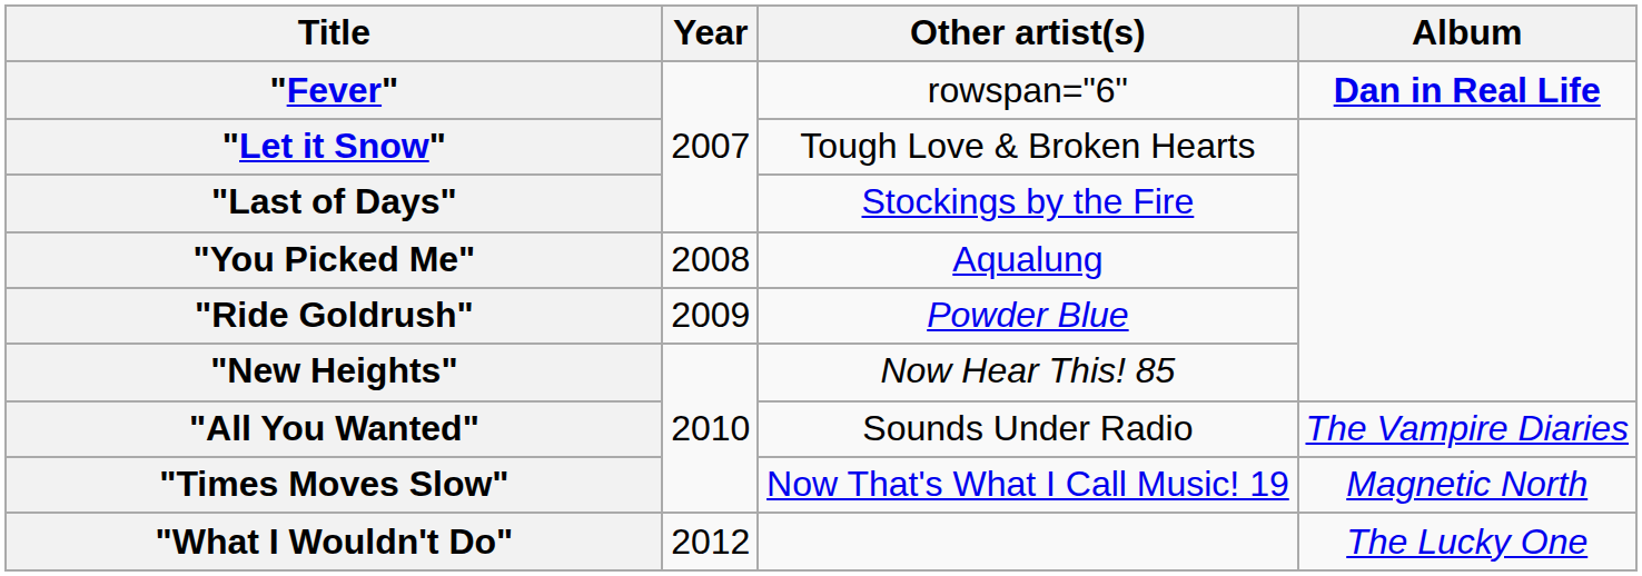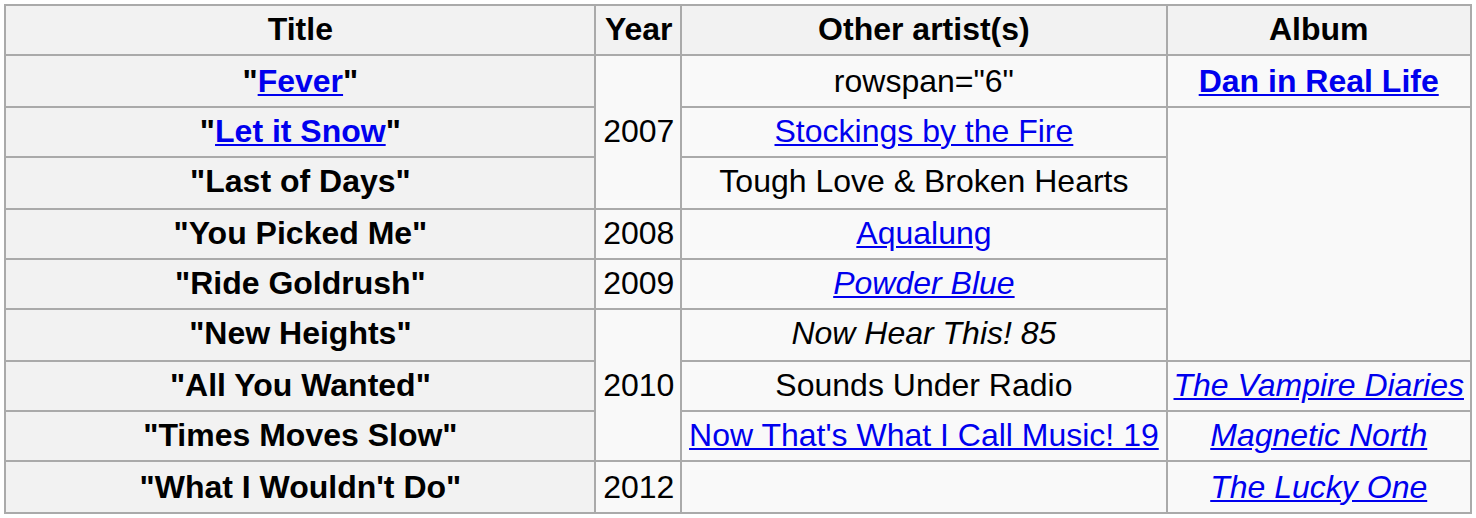"Let it Snow" | Other artist(s): Tough Love & Broken Hearts -> Stockings by the Fire
"Last of Days" | Other artist(s): Stockings by the Fire -> Tough Love & Broken Hearts
